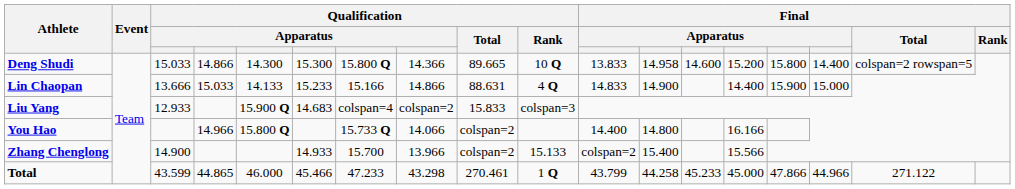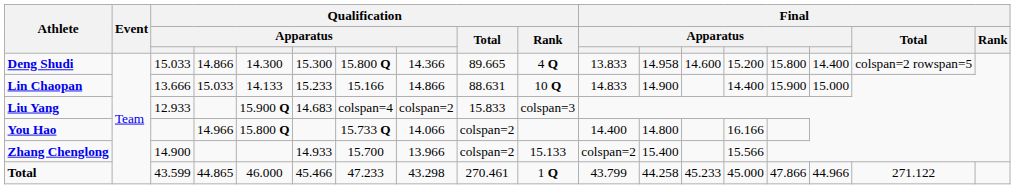Deng Shudi | Qualification / Rank: 10 Q -> 4 Q
Lin Chaopan | Qualification / Rank: 4 Q -> 10 Q
